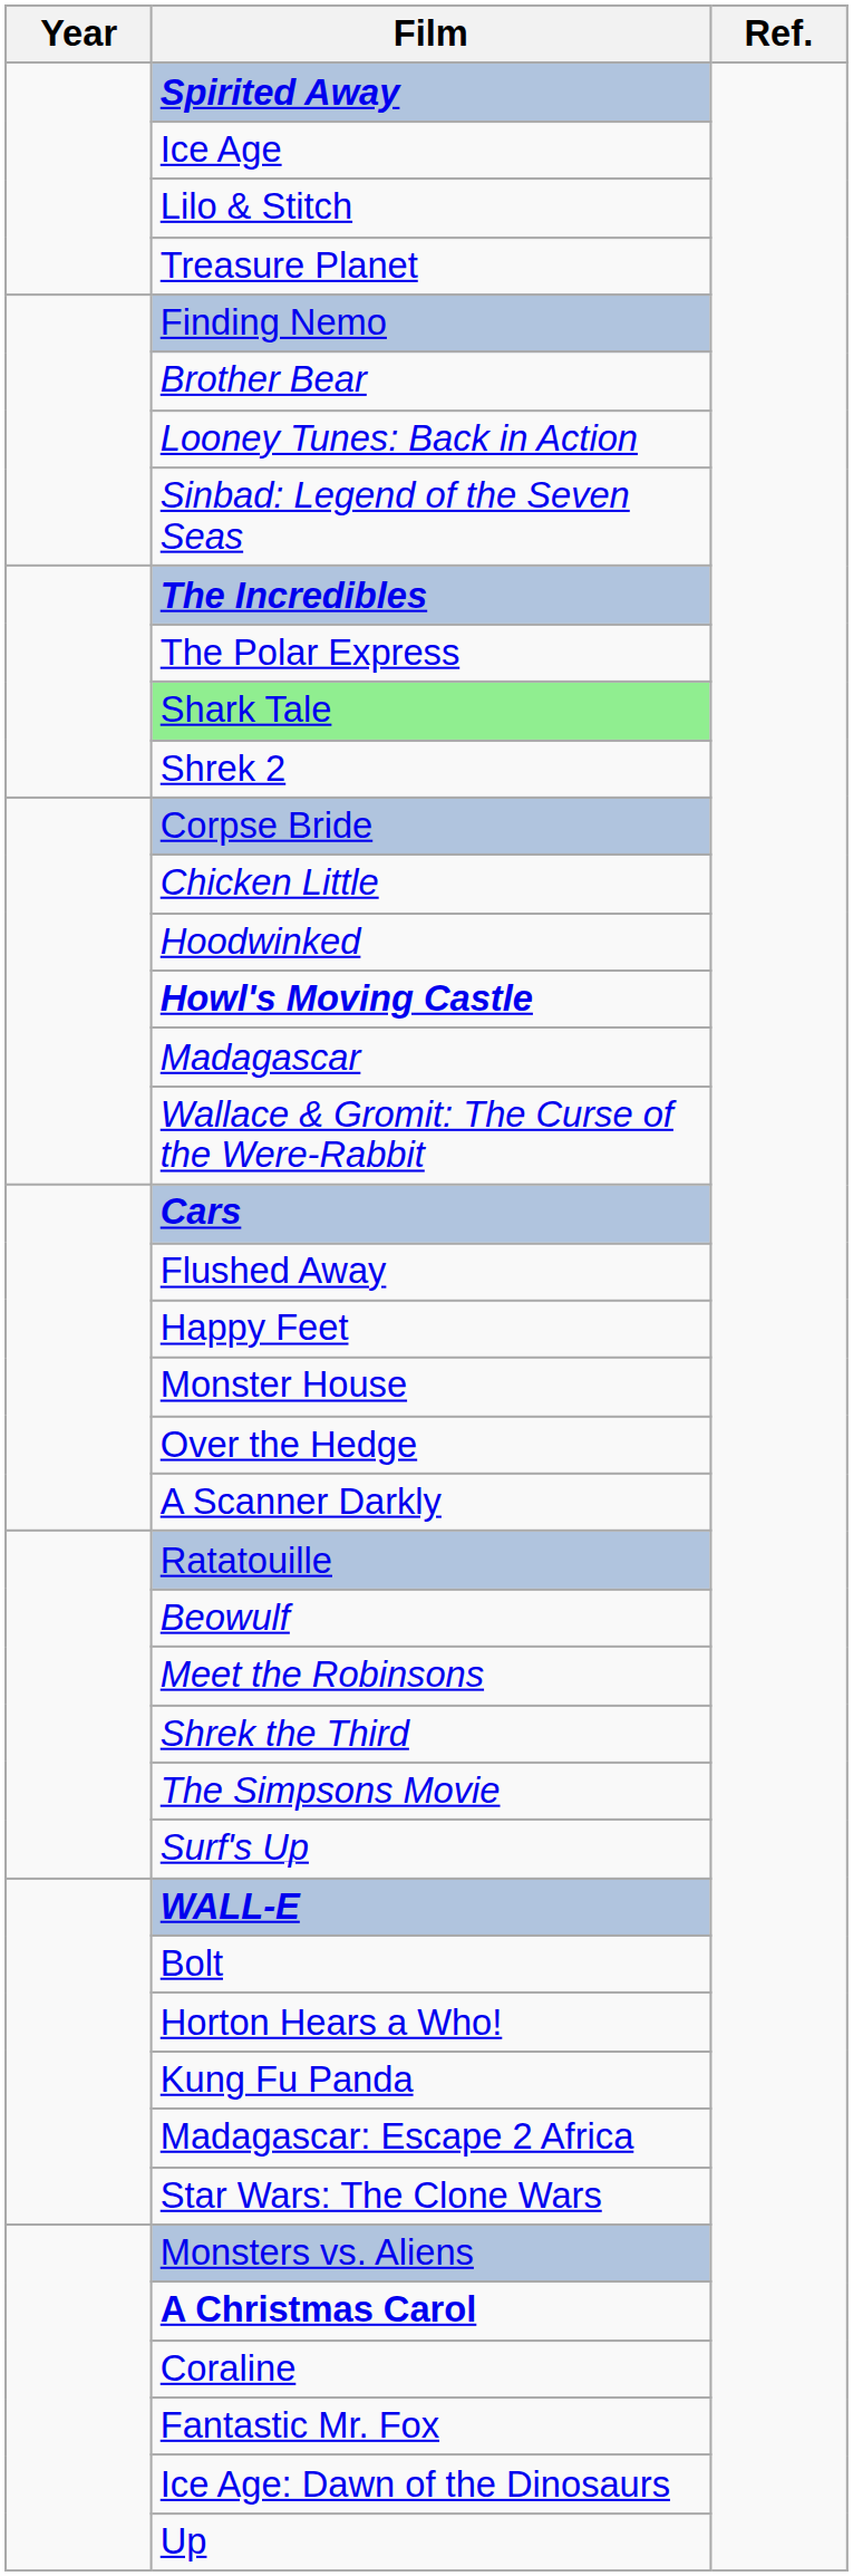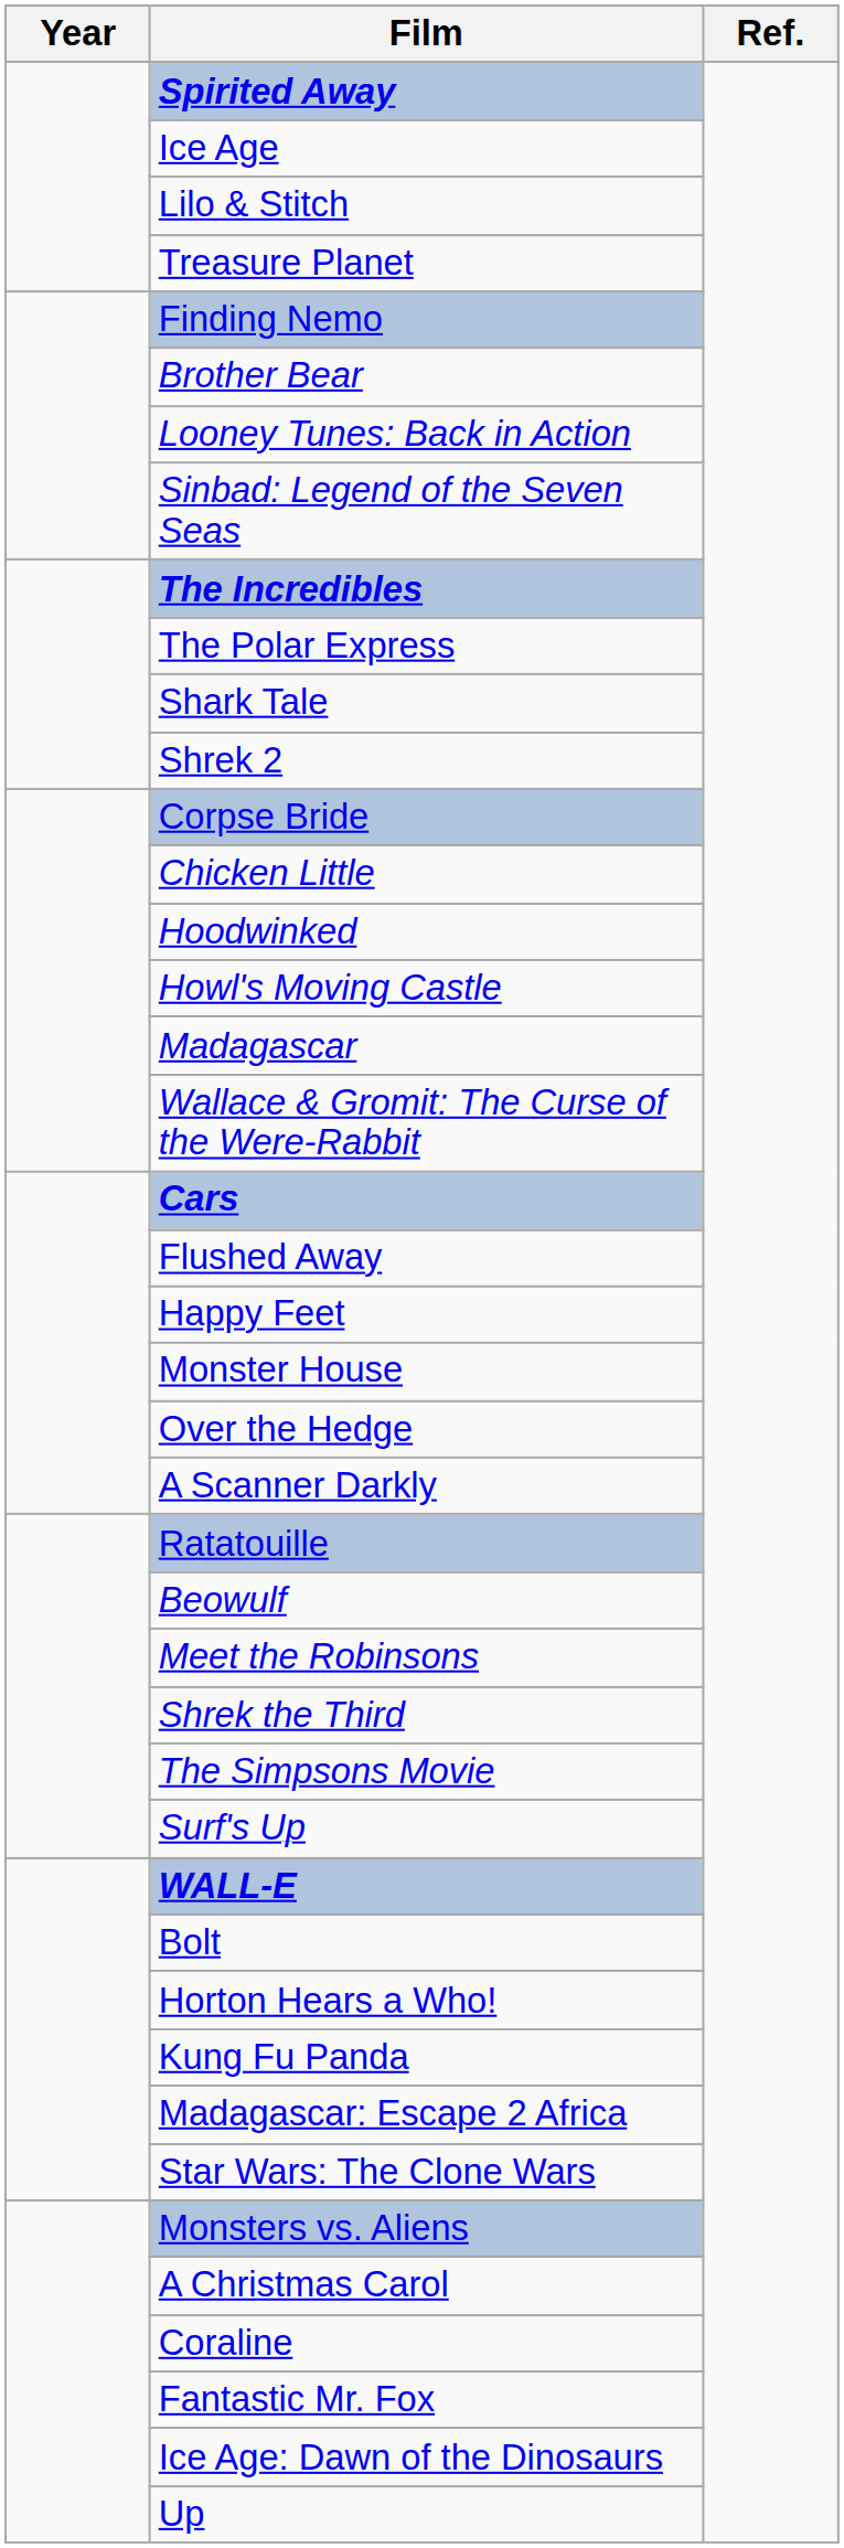Shark Tale | Film: lightgreen background -> no background
Howl's Moving Castle | Film: bold -> normal
A Christmas Carol | Film: bold -> normal
